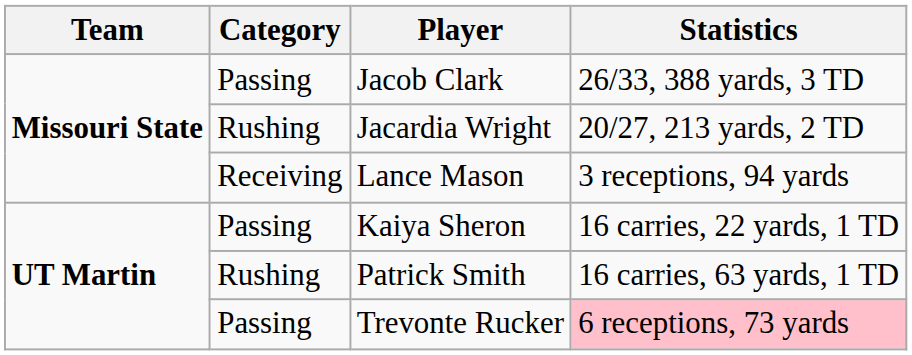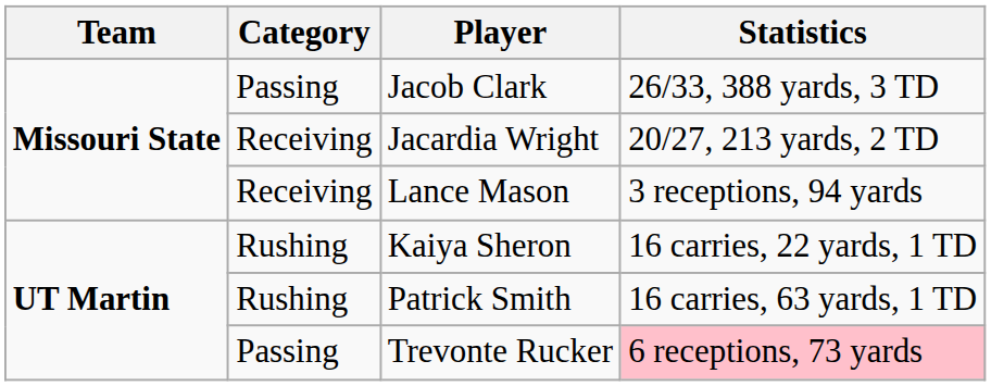Jacardia Wright | Category: Rushing -> Receiving
Kaiya Sheron | Category: Passing -> Rushing
